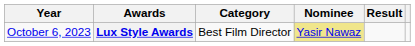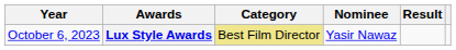Lux Style Awards | Category: no background -> khaki background
Lux Style Awards | Nominee: khaki background -> no background
